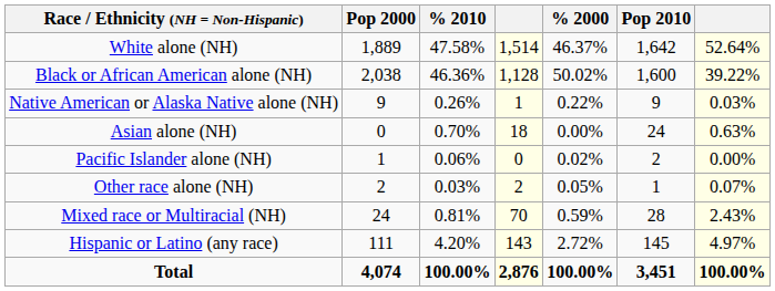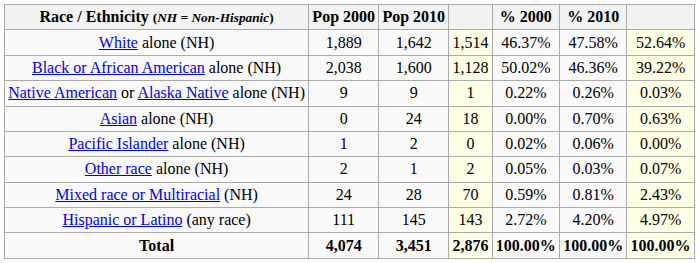columns swapped: Pop 2010 <-> % 2010
